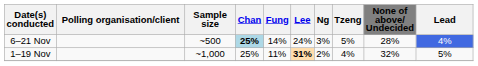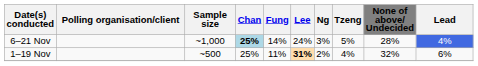6–21 Nov | Sample size: ~500 -> ~1,000
1–19 Nov | Sample size: ~1,000 -> ~500
1–19 Nov | Lead: 5% -> 6%
